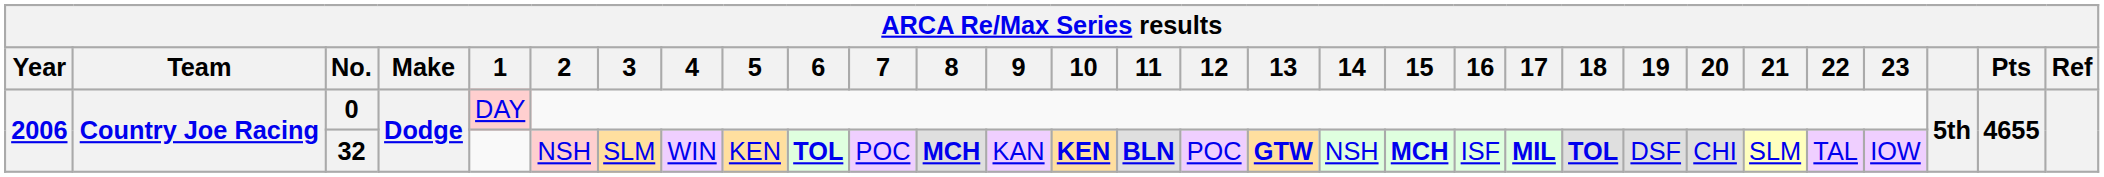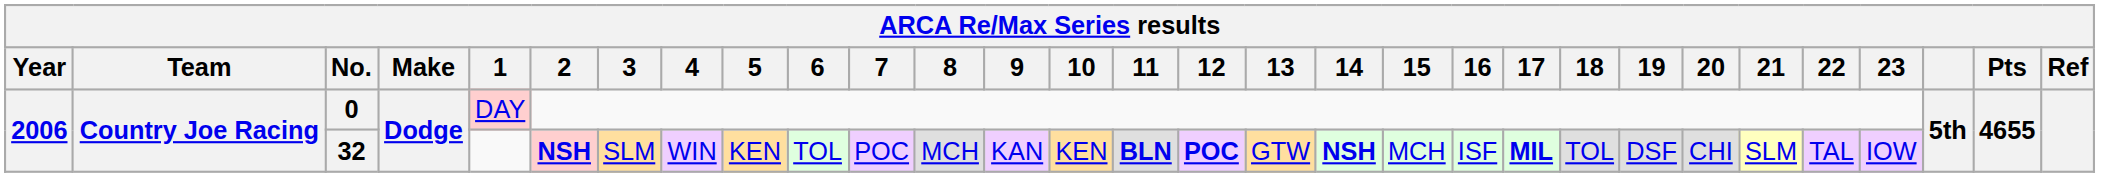32 | 2: normal -> bold
32 | 6: bold -> normal
32 | 8: bold -> normal
32 | 10: bold -> normal
32 | 12: normal -> bold
32 | 13: bold -> normal
32 | 14: normal -> bold
32 | 15: bold -> normal
32 | 18: bold -> normal
